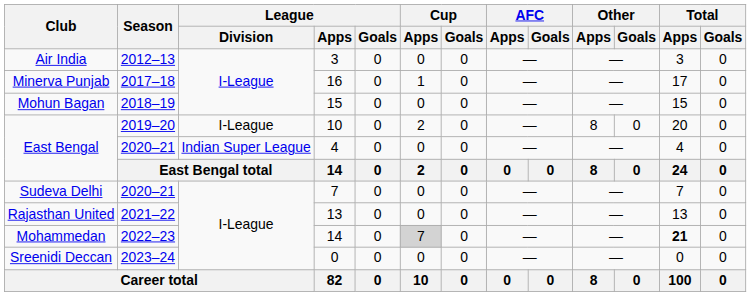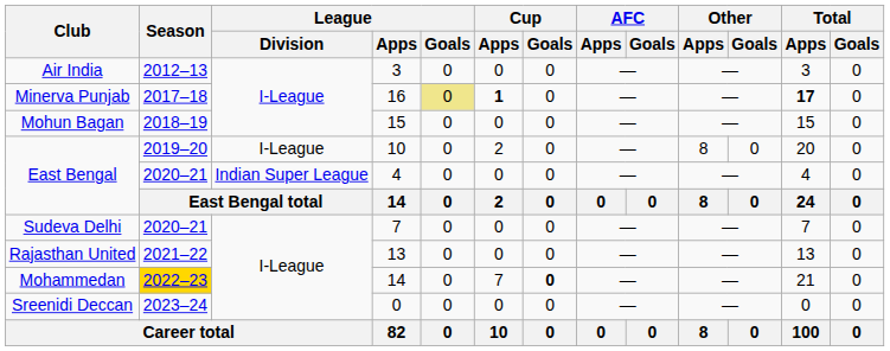16 | League / Goals: no background -> khaki background
16 | Cup / Apps: normal -> bold
16 | Total / Apps: normal -> bold
Mohammedan / 14 | Season: no background -> gold background
Mohammedan / 14 | Cup / Apps: lightgrey background -> no background
Mohammedan / 14 | Cup / Goals: normal -> bold
Mohammedan / 14 | Total / Apps: bold -> normal
